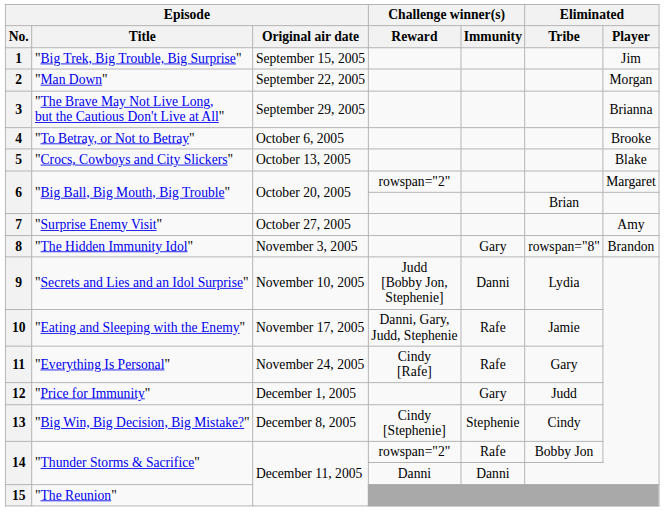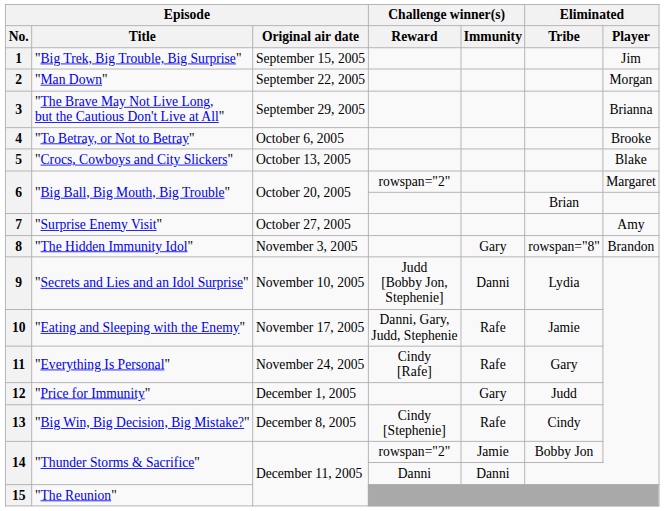13 | Challenge winner(s) / Immunity: Stephenie -> Rafe
14 / rowspan="2" | Challenge winner(s) / Immunity: Rafe -> Jamie
